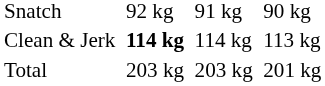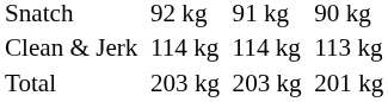Clean & Jerk | column 2: bold -> normal
